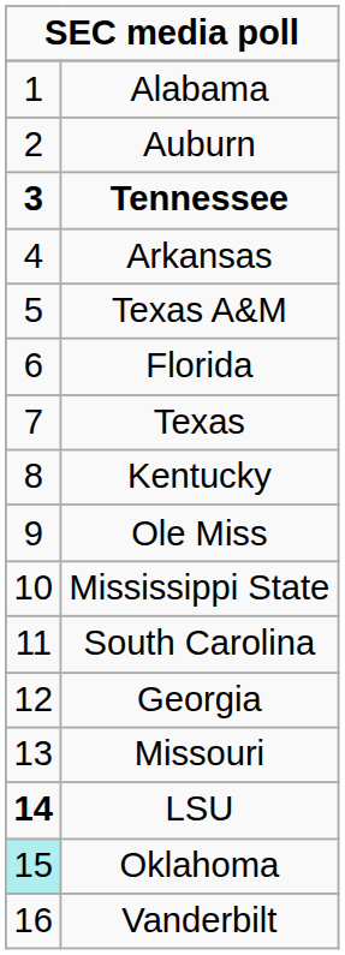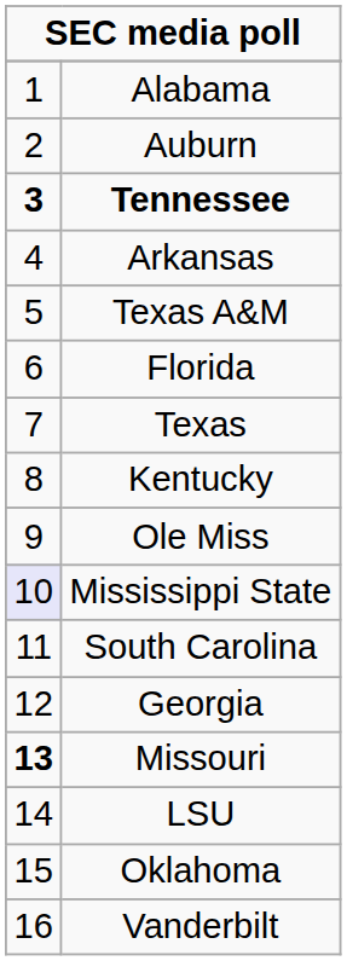Mississippi State | column 1: no background -> lavender background
Missouri | column 1: normal -> bold
LSU | column 1: bold -> normal
Oklahoma | column 1: paleturquoise background -> no background
